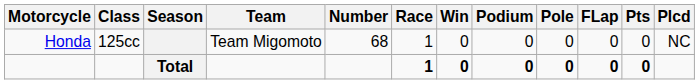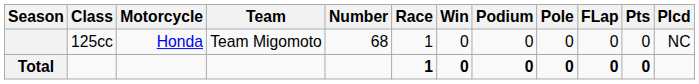columns swapped: Season <-> Motorcycle
